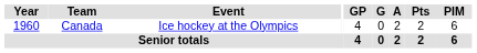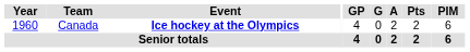Canada | Event: normal -> bold
